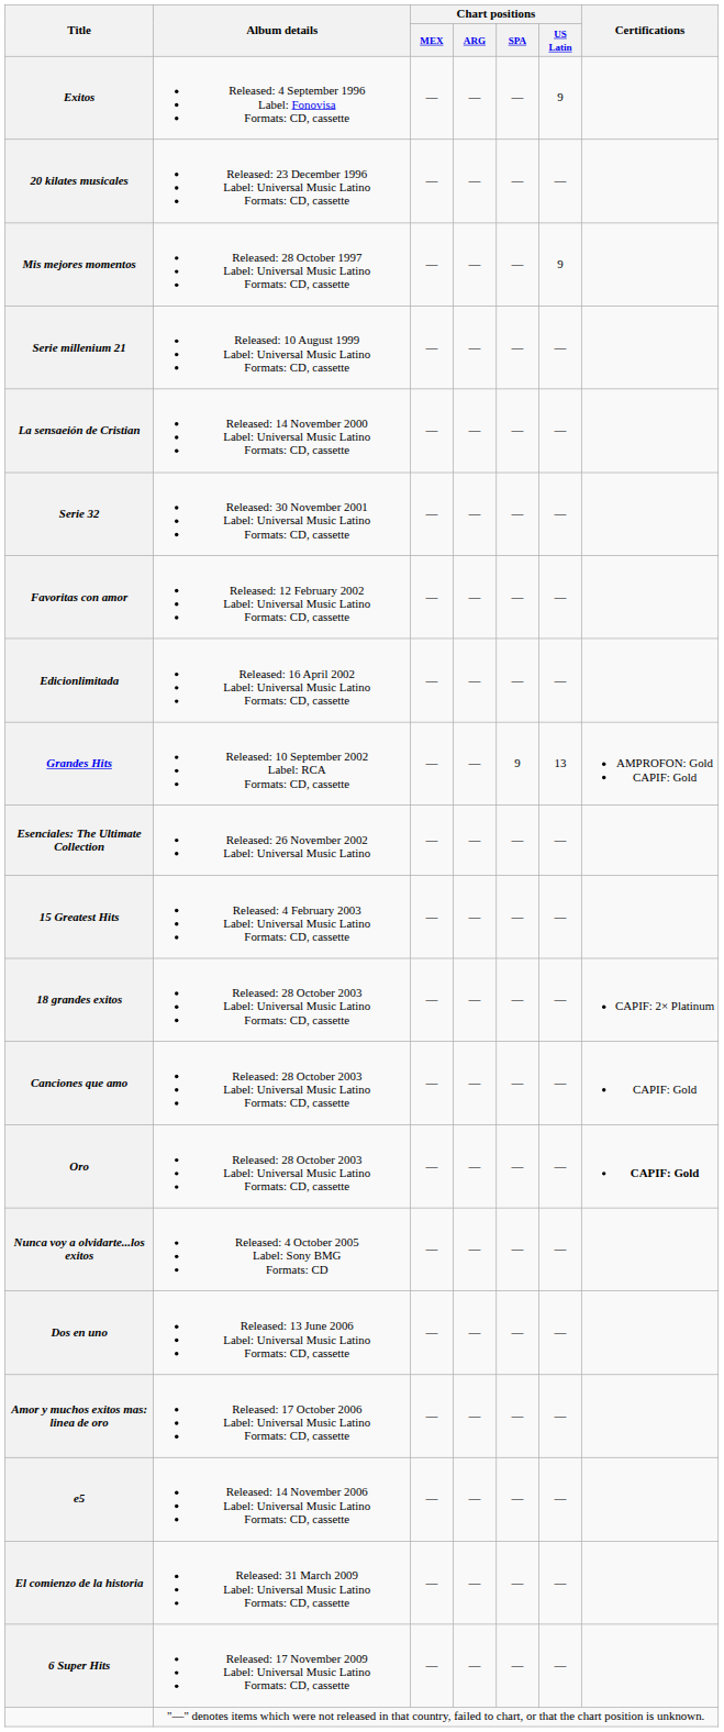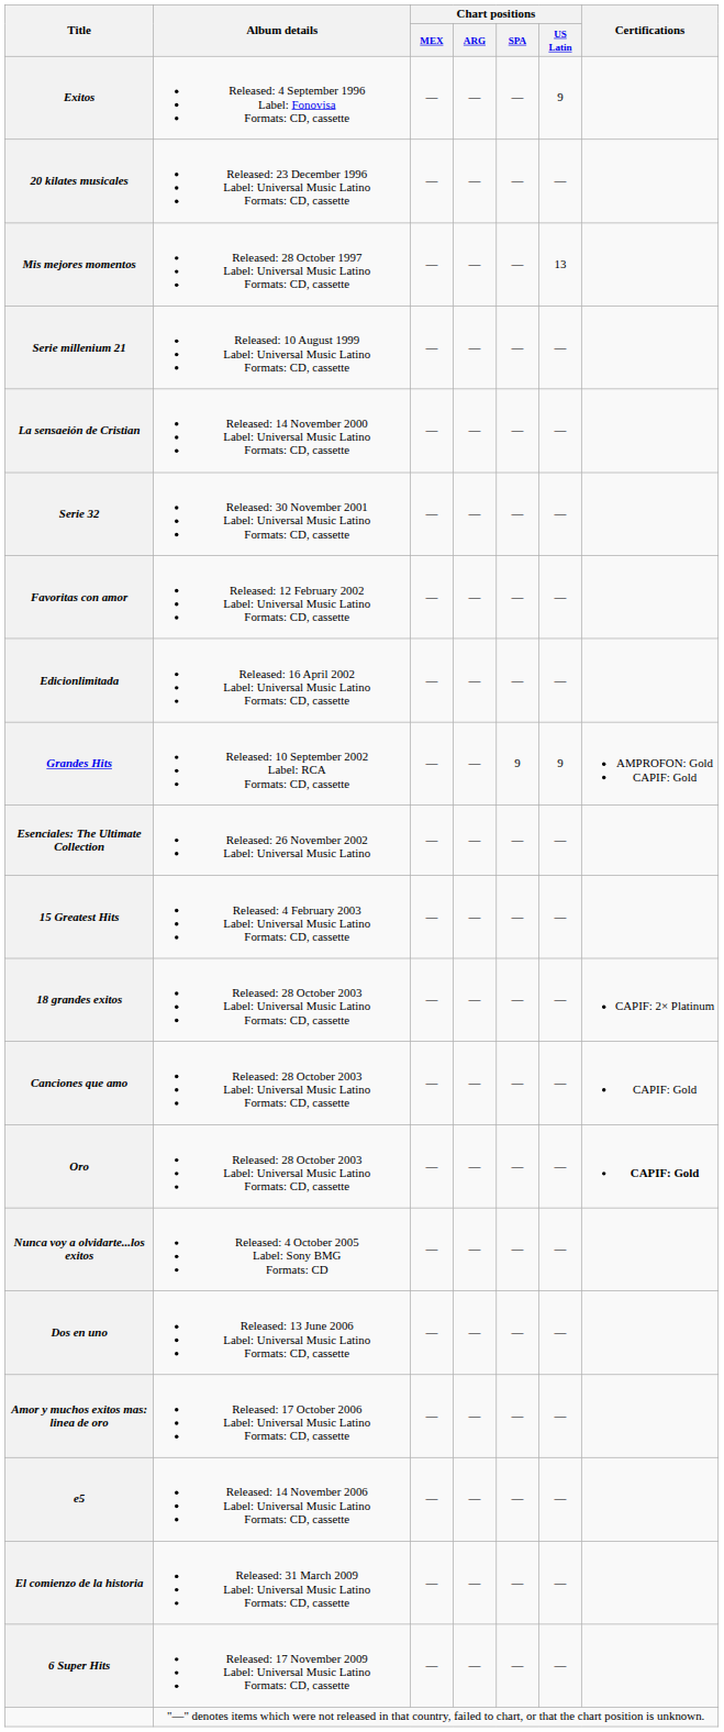Mis mejores momentos | Chart positions / US Latin: 9 -> 13
Grandes Hits | Chart positions / US Latin: 13 -> 9
